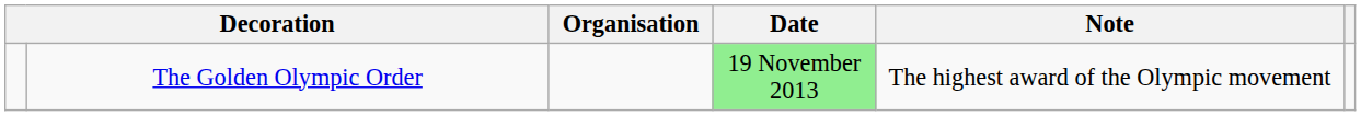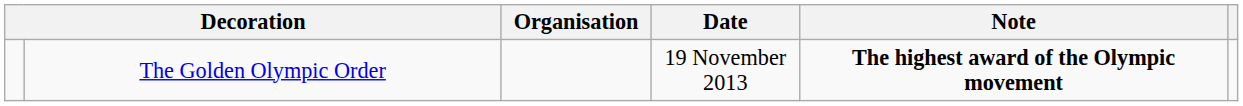The Golden Olympic Order | Date: lightgreen background -> no background
The Golden Olympic Order | Note: normal -> bold
